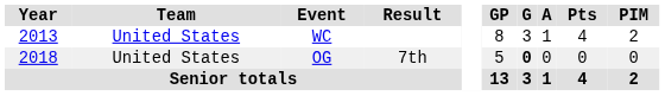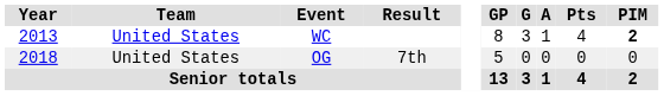WC | PIM: normal -> bold
OG | G: bold -> normal
